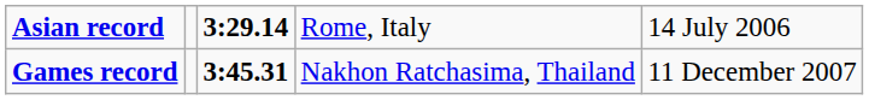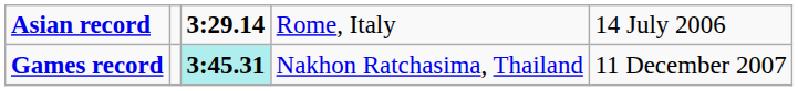Games record | column 3: no background -> paleturquoise background
